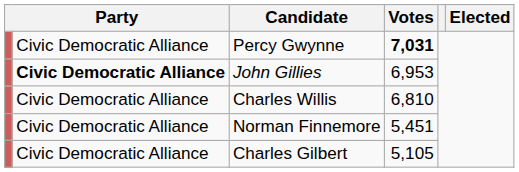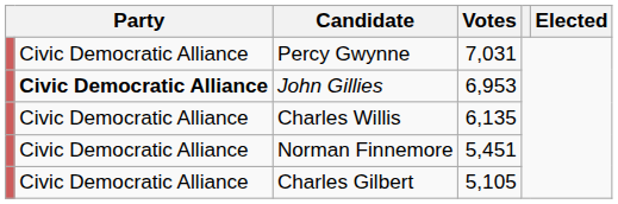Percy Gwynne | Votes: bold -> normal
Charles Willis | Votes: 6,810 -> 6,135
